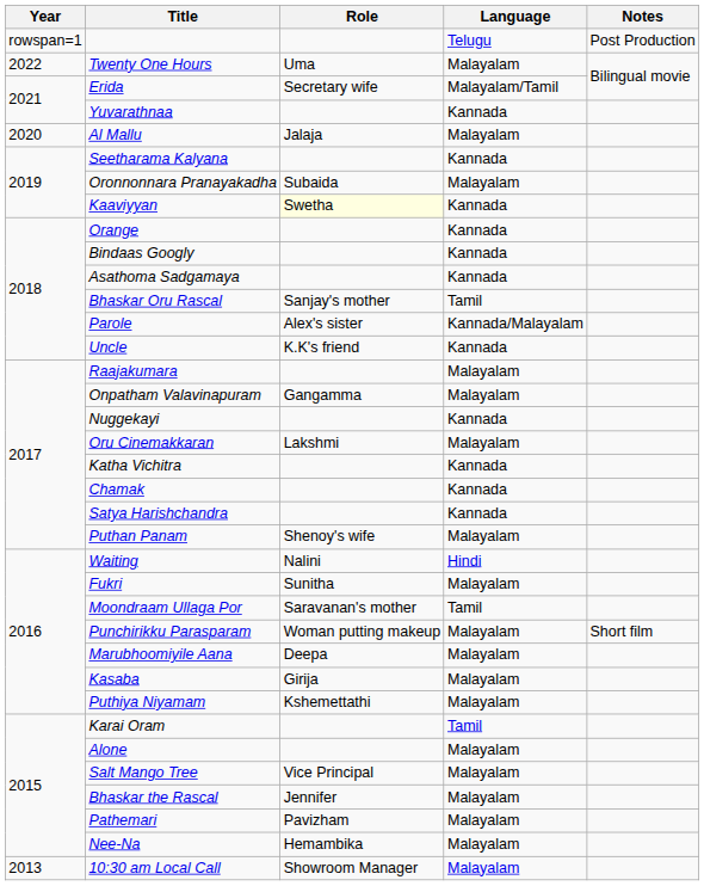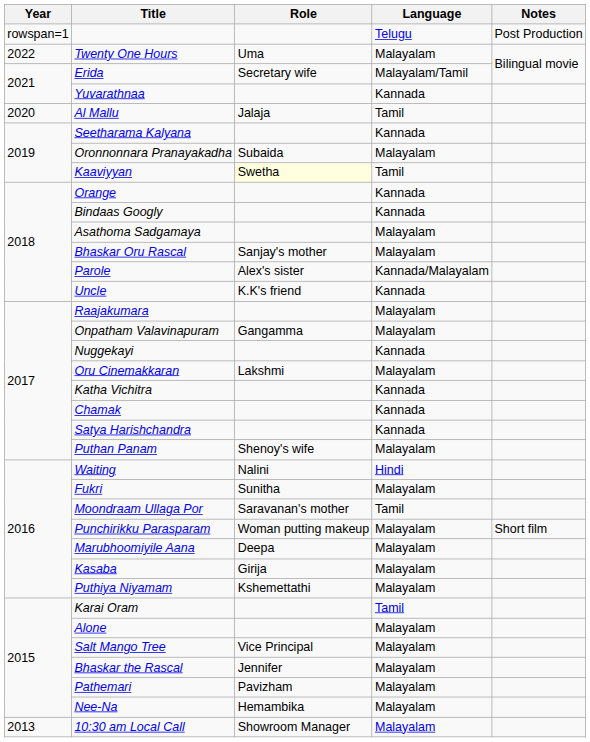Al Mallu | Language: Malayalam -> Tamil
Kaaviyyan | Language: Kannada -> Tamil
Asathoma Sadgamaya | Language: Kannada -> Malayalam
Bhaskar Oru Rascal | Language: Tamil -> Malayalam
